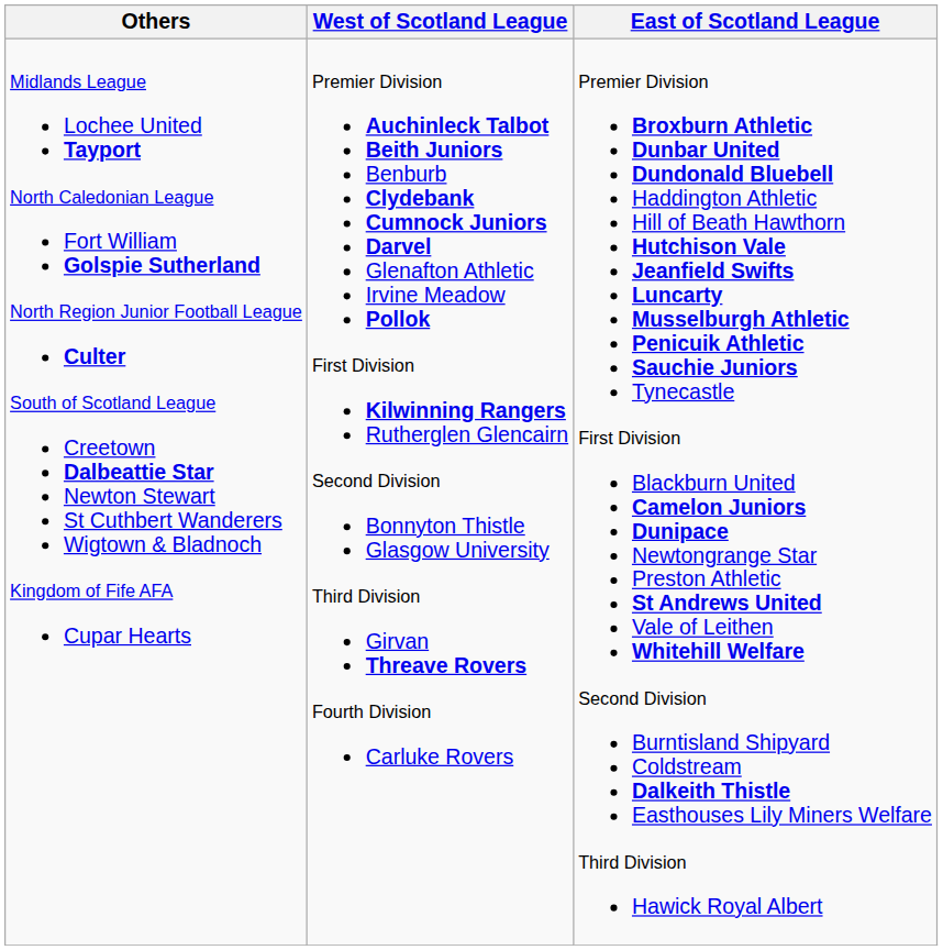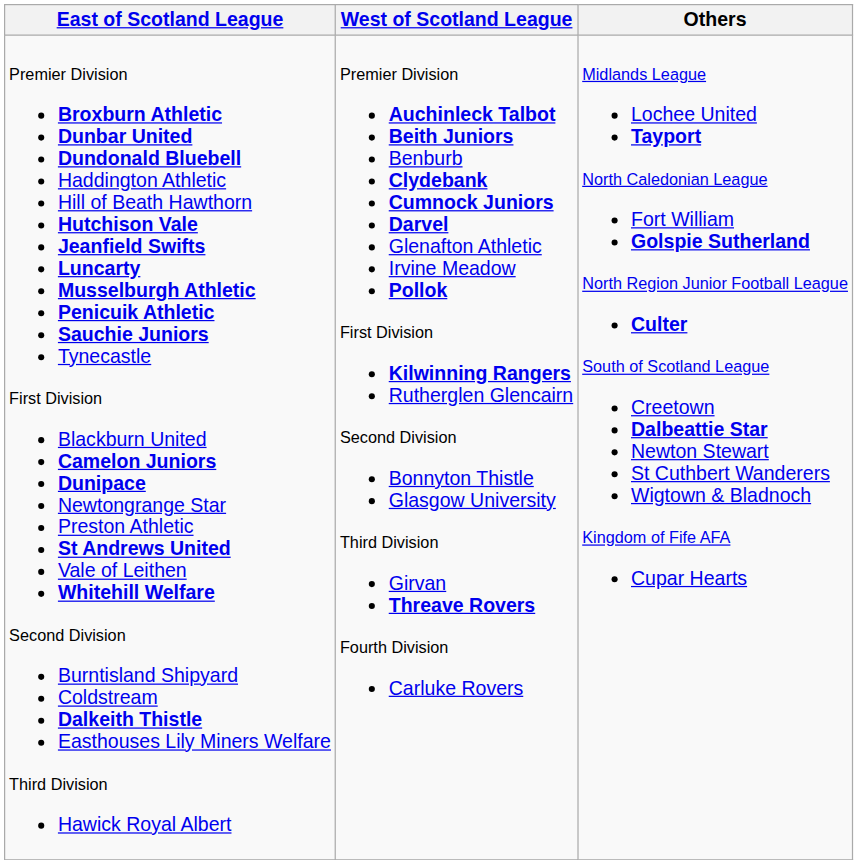columns swapped: East of Scotland League <-> Others
